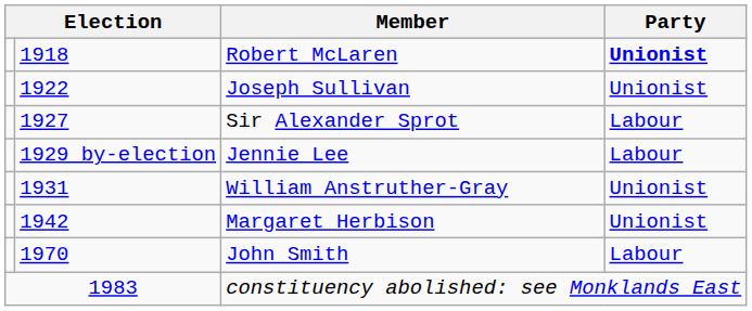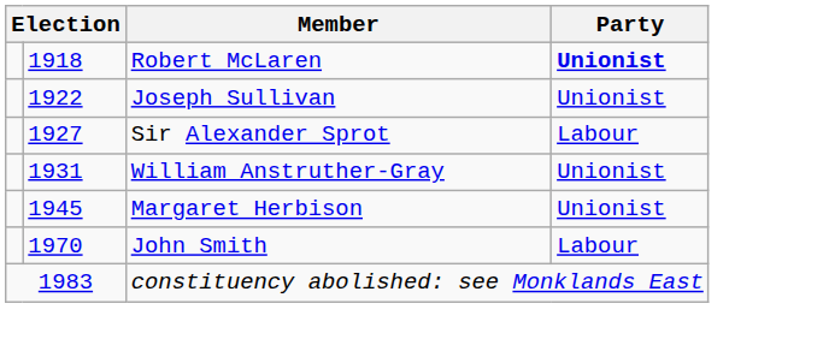- row: 1929 by-election | Jennie Lee | Labour
Margaret Herbison | column 2: 1942 -> 1945
